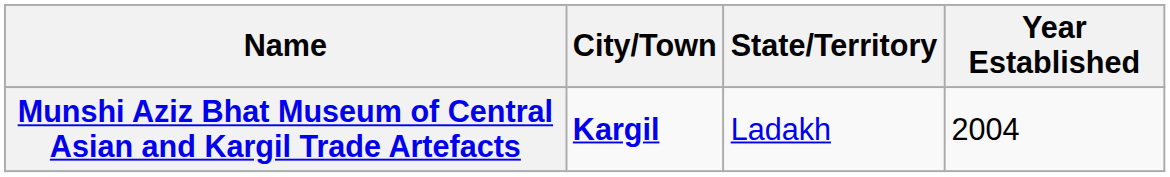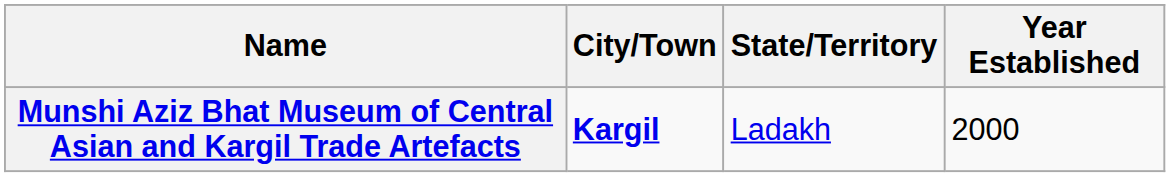row 2 | Year Established: 2004 -> 2000
